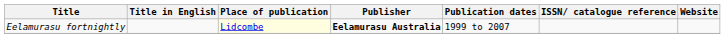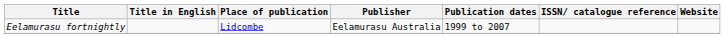Eelamurasu fortnightly | Place of publication: lightyellow background -> no background
Eelamurasu fortnightly | Publisher: bold -> normal
